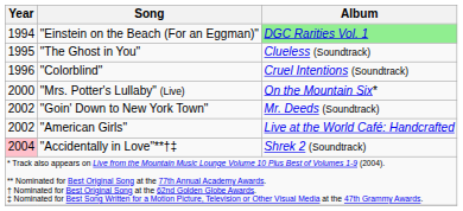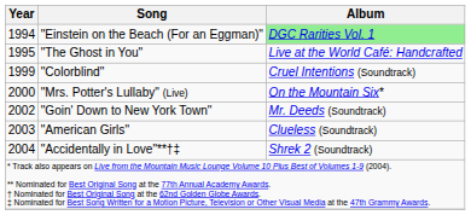"The Ghost in You" | Album: Clueless (Soundtrack) -> Live at the World Café: Handcrafted
"Colorblind" | Year: 1996 -> 1999
"American Girls" | Year: 2002 -> 2003
"American Girls" | Album: Live at the World Café: Handcrafted -> Clueless (Soundtrack)
"Accidentally in Love"**†‡ | Year: pink background -> no background
